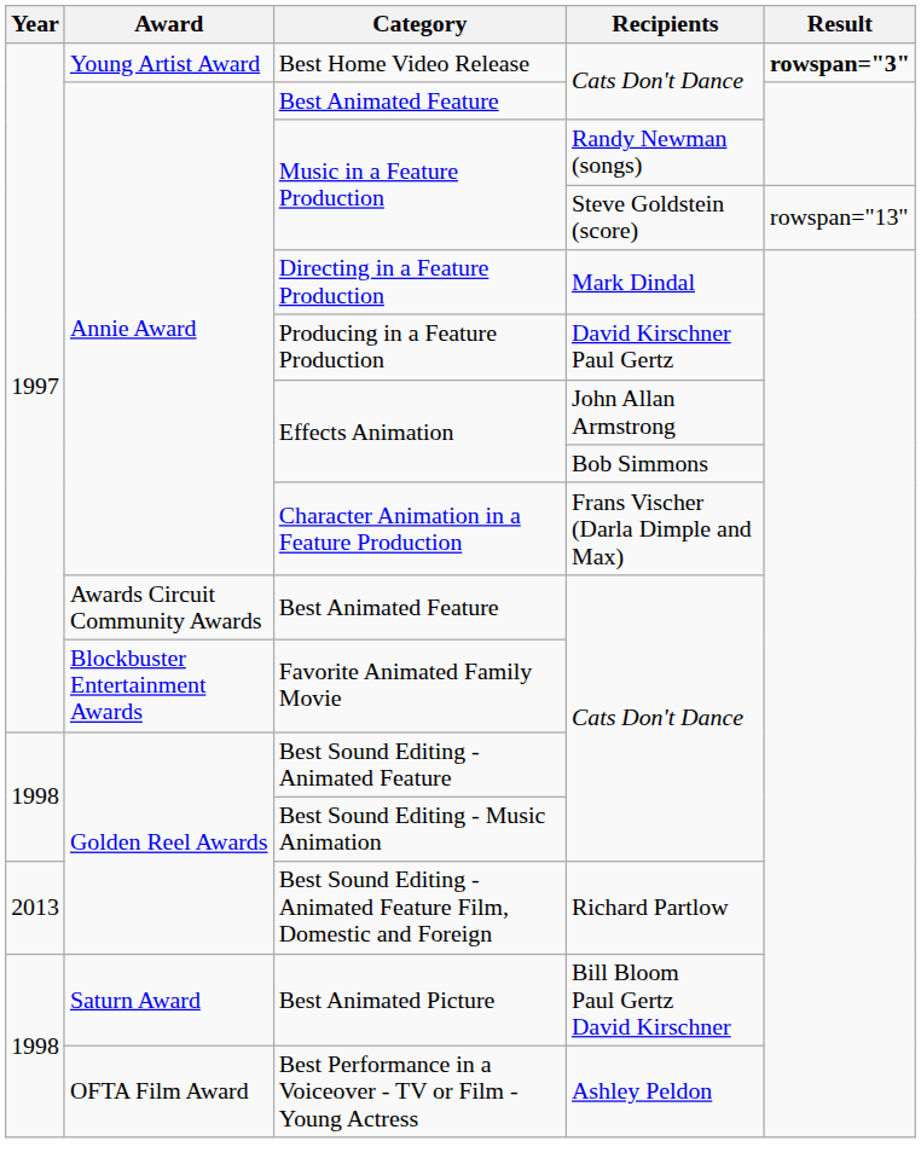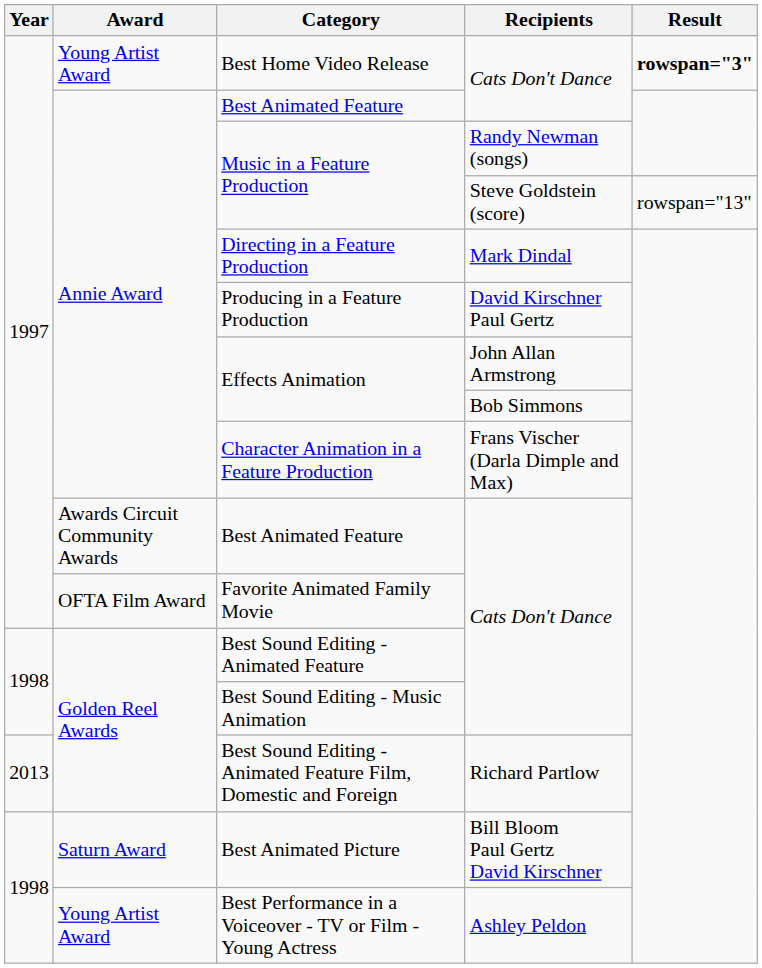Favorite Animated Family Movie | Award: Blockbuster Entertainment Awards -> OFTA Film Award
Best Performance in a Voiceover - TV or Film - Young Actress | Award: OFTA Film Award -> Young Artist Award
